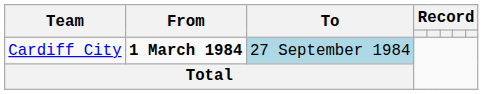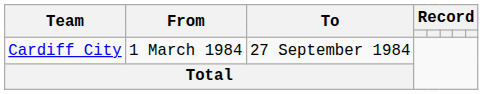Cardiff City | From: bold -> normal
Cardiff City | To: lightblue background -> no background
